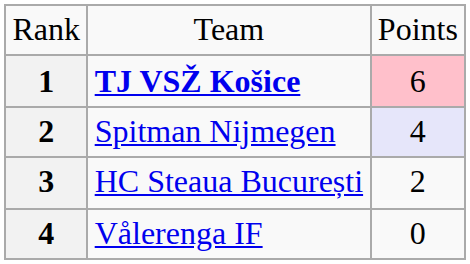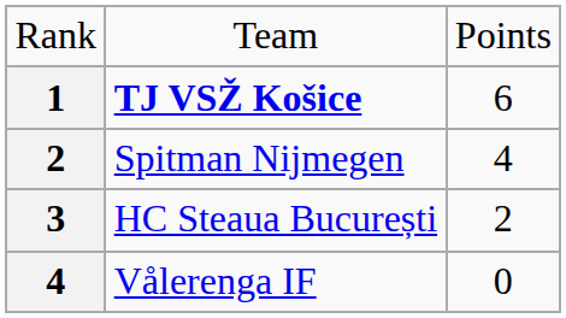TJ VSŽ Košice | column 3: pink background -> no background
Spitman Nijmegen | column 3: lavender background -> no background
